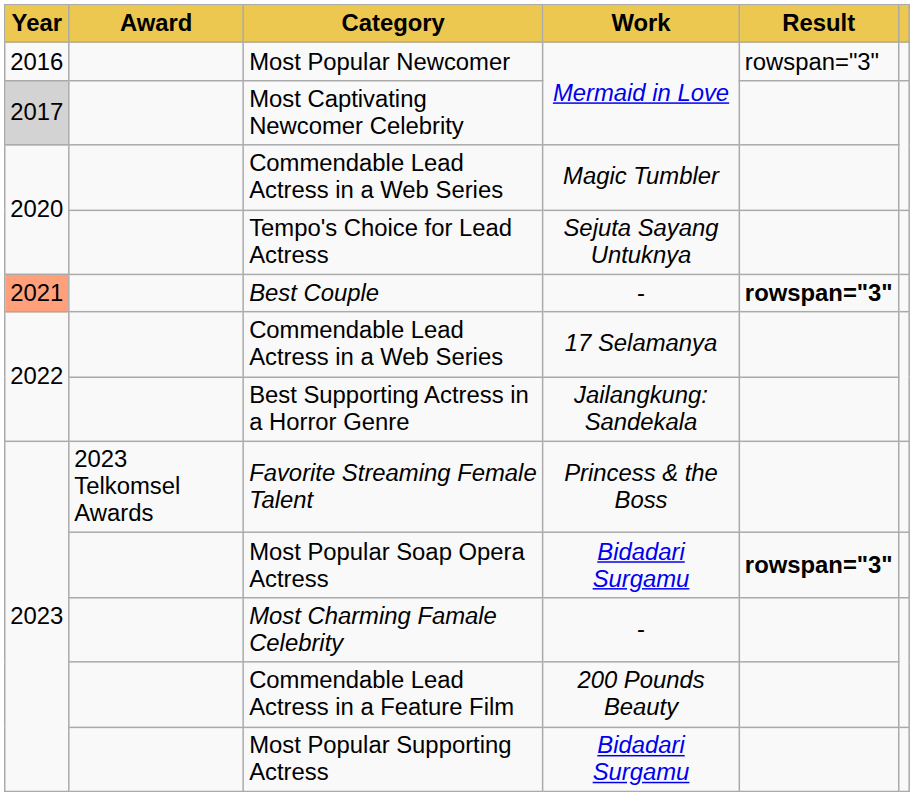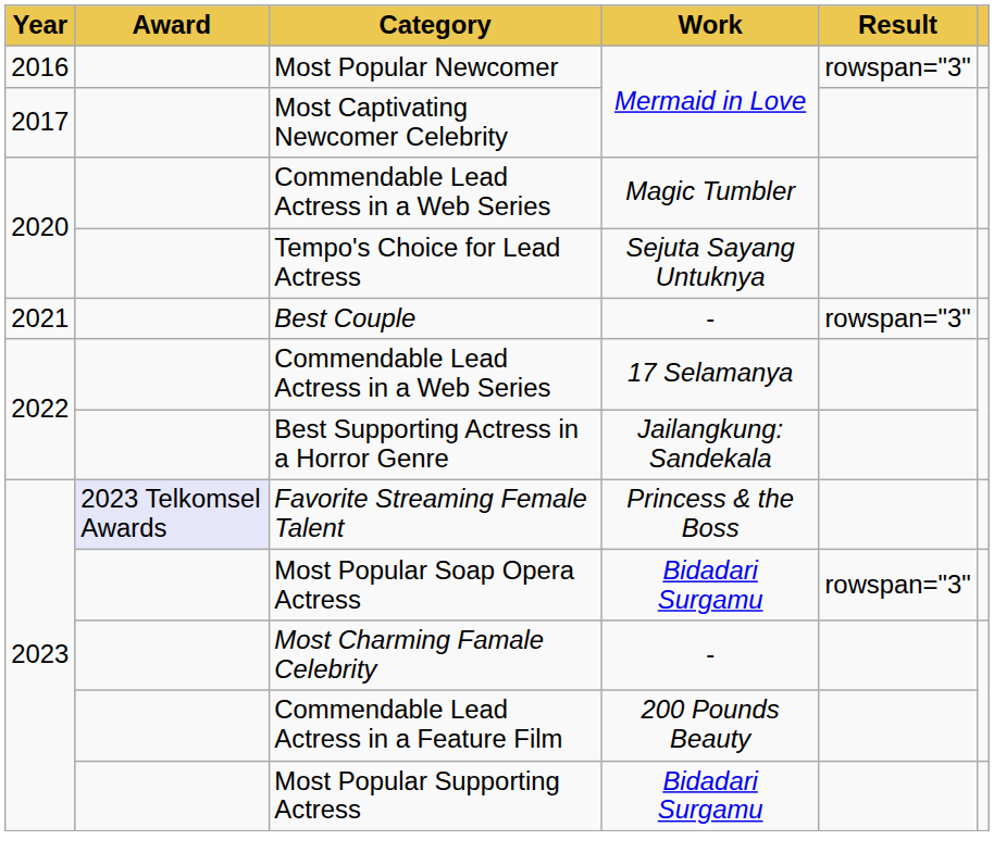Most Captivating Newcomer Celebrity | Year: lightgrey background -> no background
Best Couple | Year: lightsalmon background -> no background
Best Couple | Result: bold -> normal
Favorite Streaming Female Talent | Award: no background -> lavender background
Most Popular Soap Opera Actress | Result: bold -> normal
